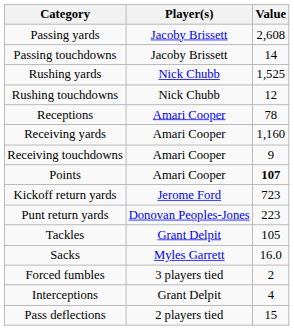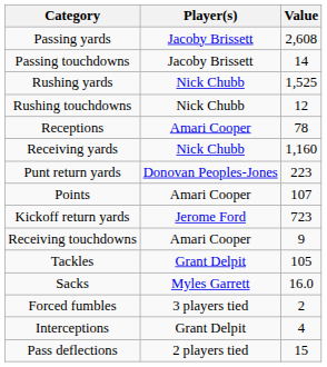Receiving yards | Player(s): Amari Cooper -> Nick Chubb
rows swapped: Receiving touchdowns <-> Punt return yards
Points | Value: bold -> normal
